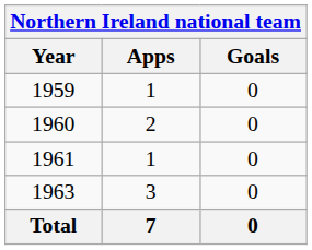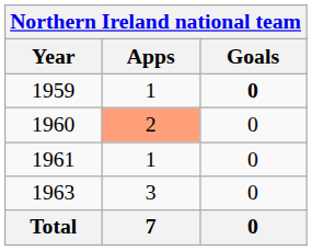1959 | Goals: normal -> bold
1960 | Apps: no background -> lightsalmon background
